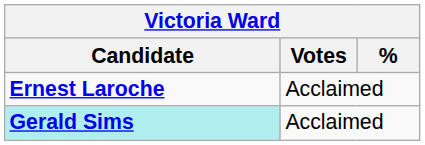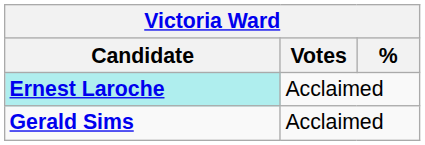Ernest Laroche | Candidate: no background -> paleturquoise background
Gerald Sims | Candidate: paleturquoise background -> no background
